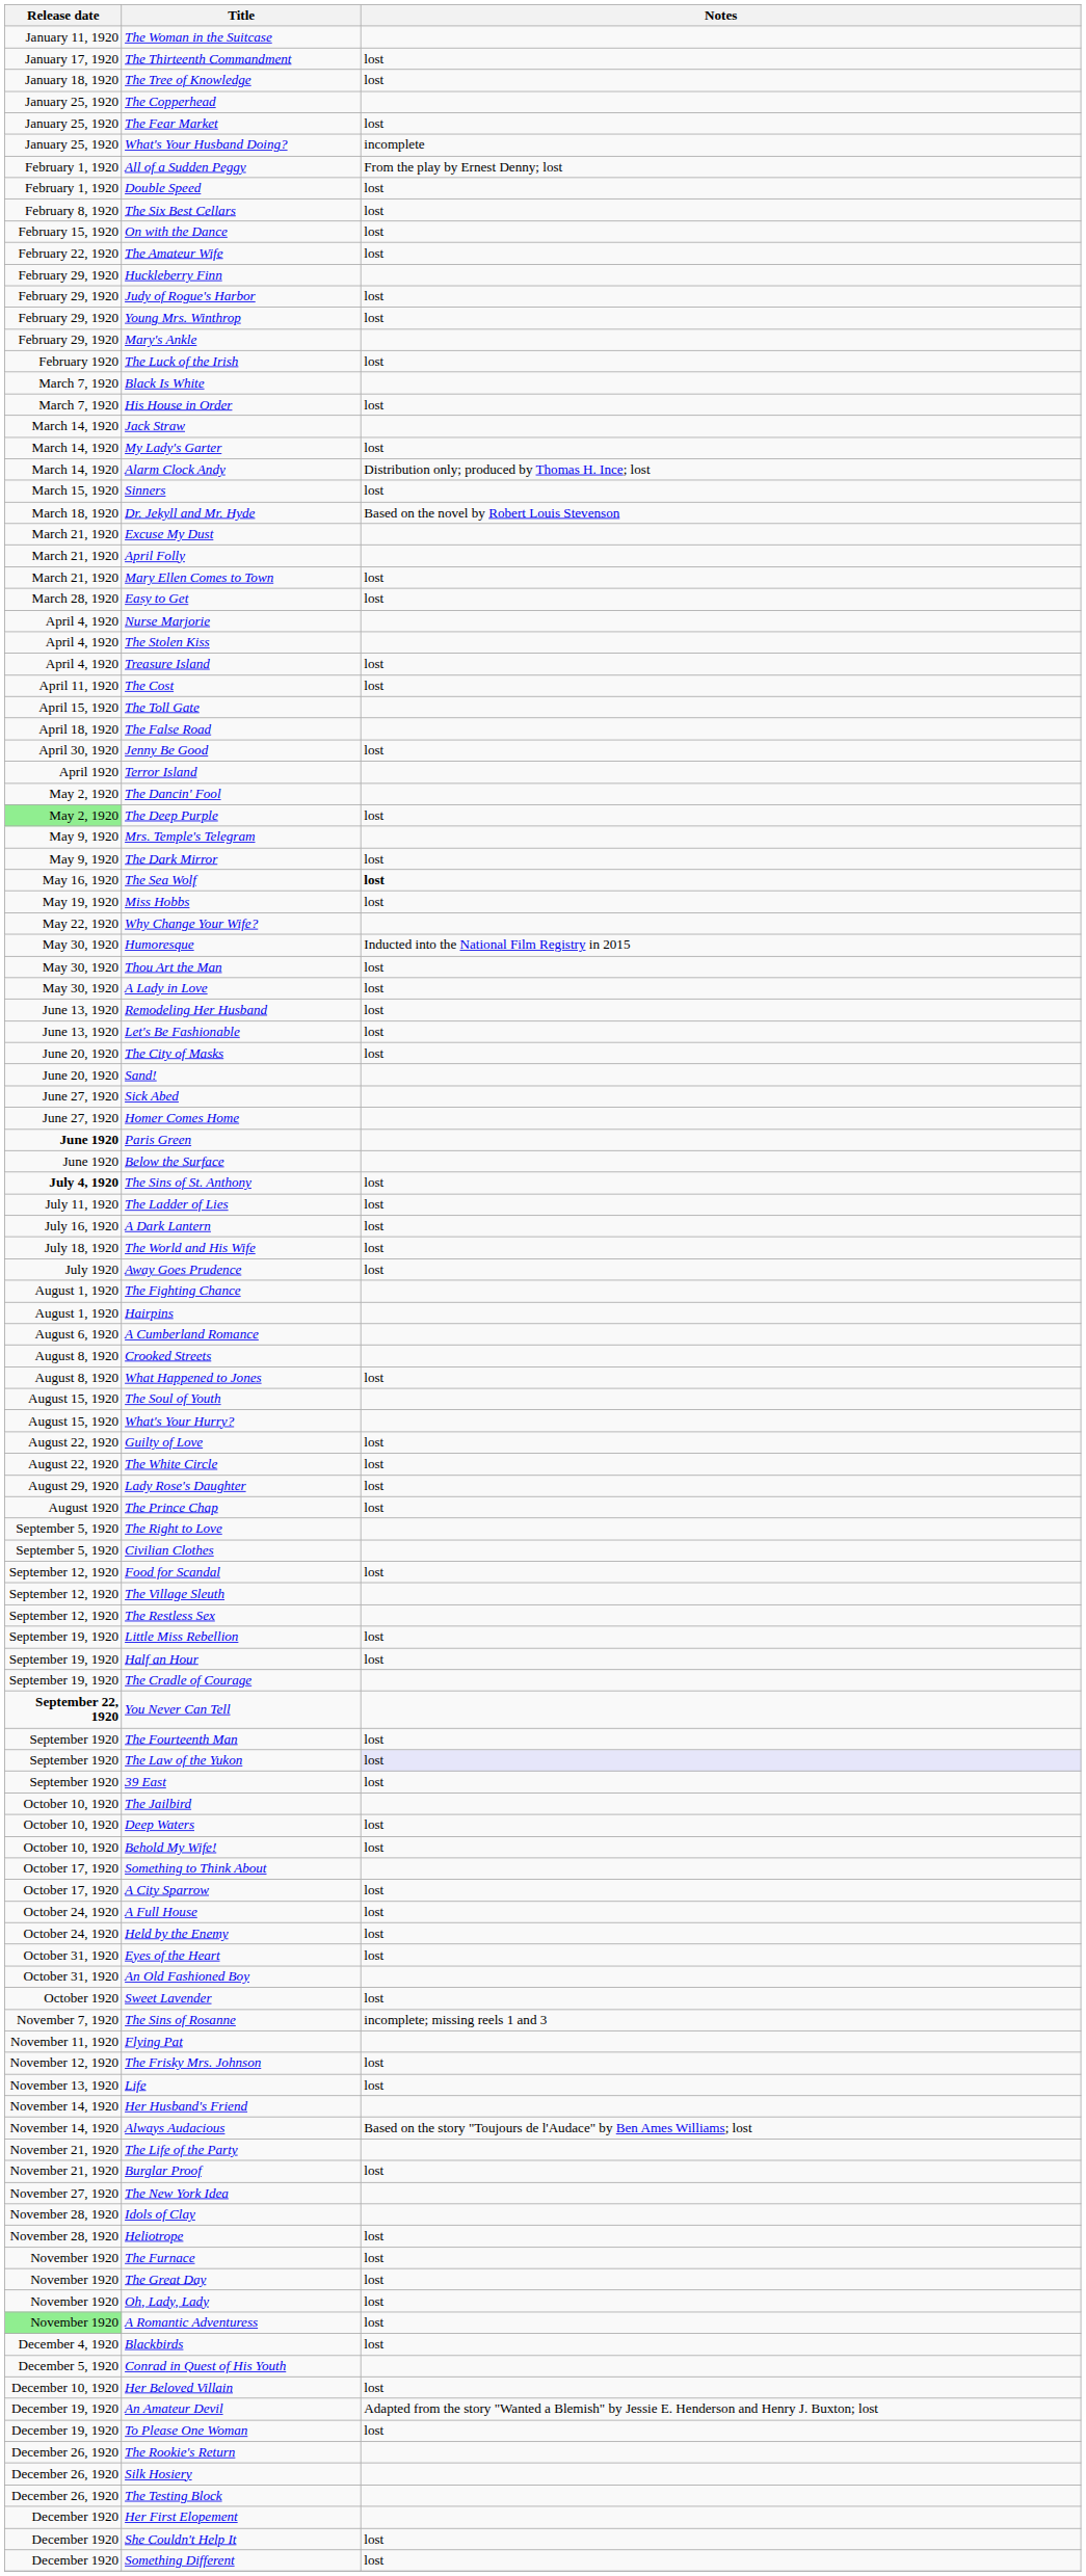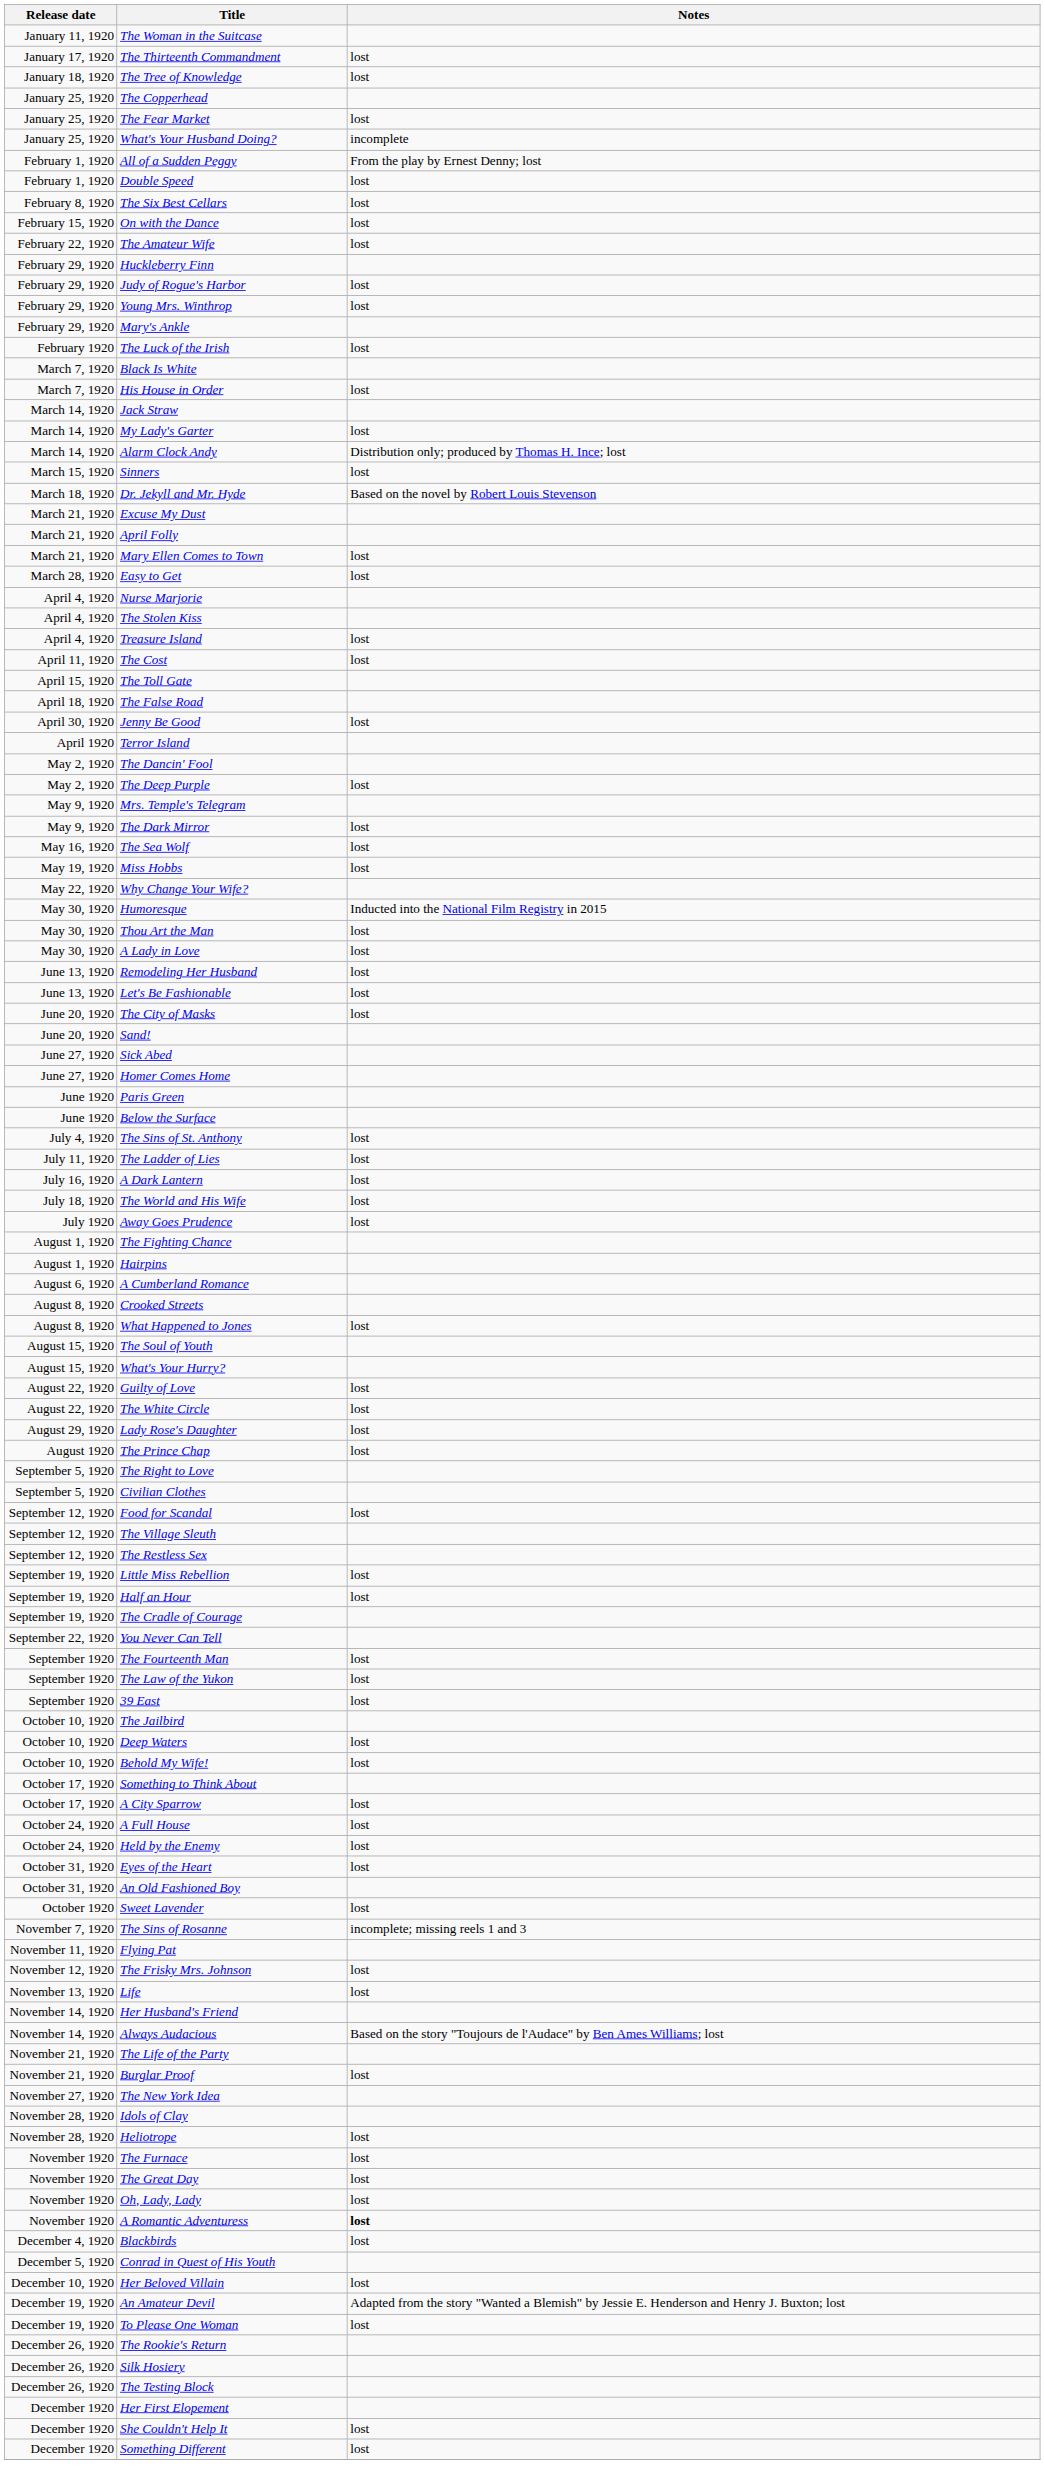The Deep Purple | Release date: lightgreen background -> no background
The Sea Wolf | Notes: bold -> normal
Paris Green | Release date: bold -> normal
The Sins of St. Anthony | Release date: bold -> normal
You Never Can Tell | Release date: bold -> normal
The Law of the Yukon | Notes: lavender background -> no background
A Romantic Adventuress | Release date: lightgreen background -> no background
A Romantic Adventuress | Notes: normal -> bold
